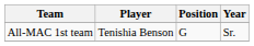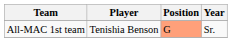row 2 | Position: no background -> lightsalmon background
